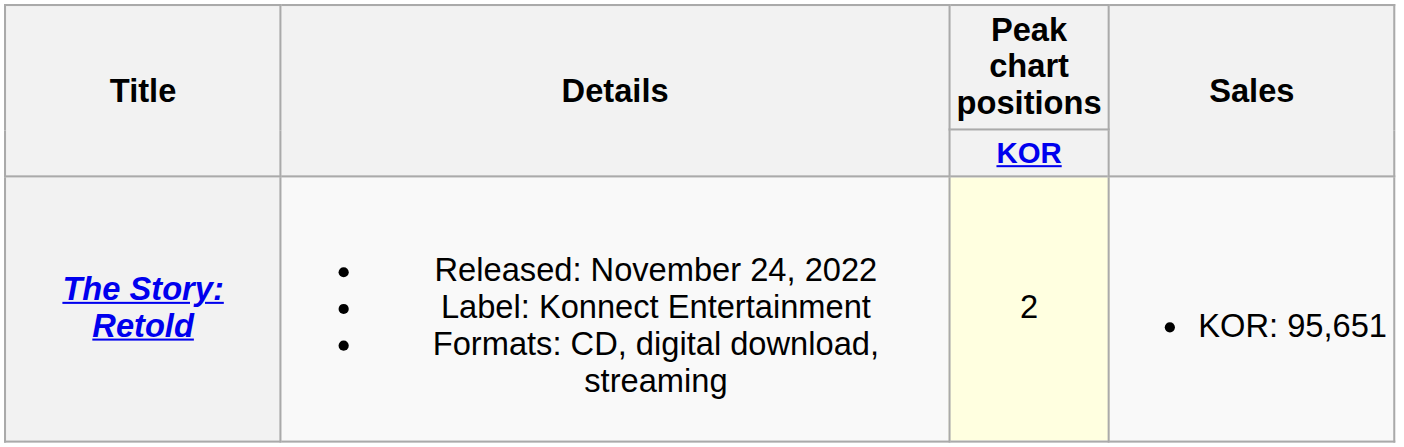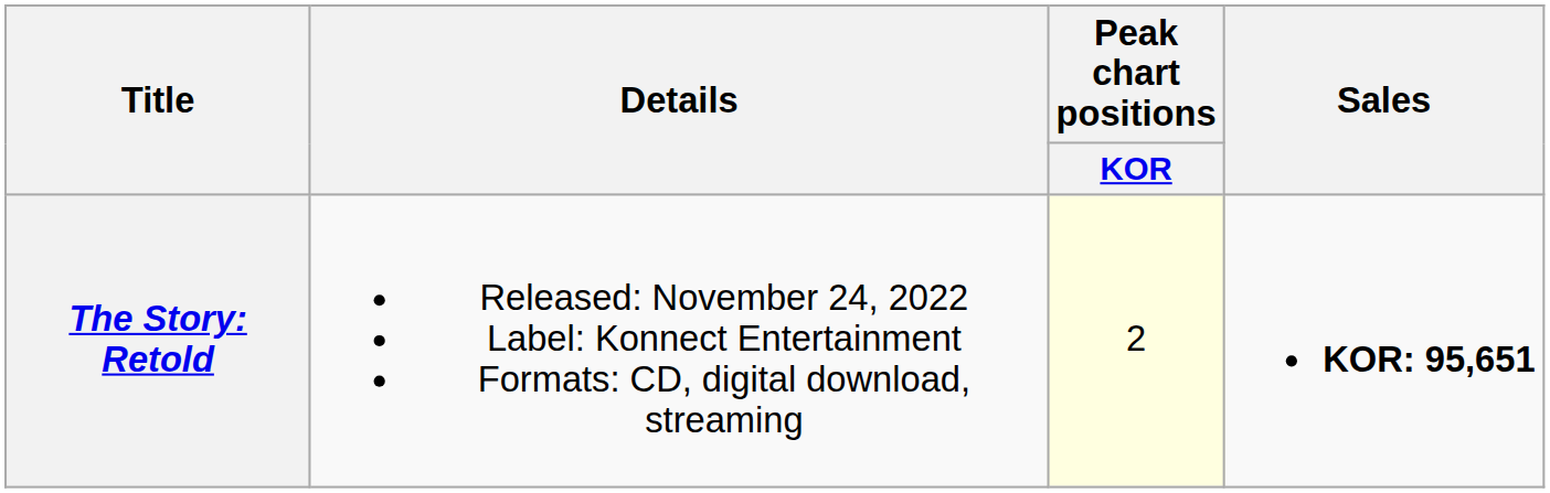The Story: Retold | Sales: normal -> bold
